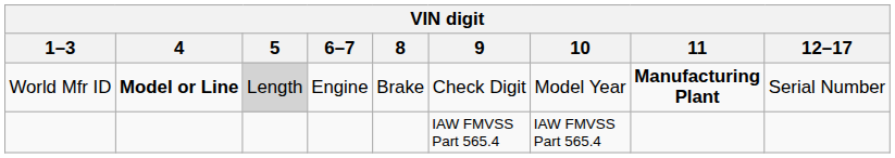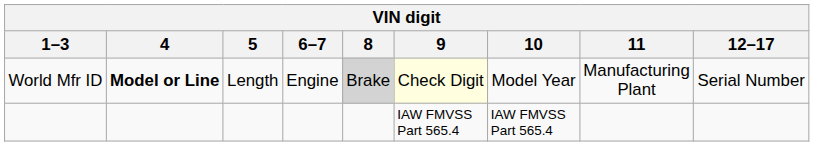World Mfr ID | 5: lightgrey background -> no background
World Mfr ID | 8: no background -> lightgrey background
World Mfr ID | 9: no background -> lightyellow background
World Mfr ID | 11: bold -> normal
